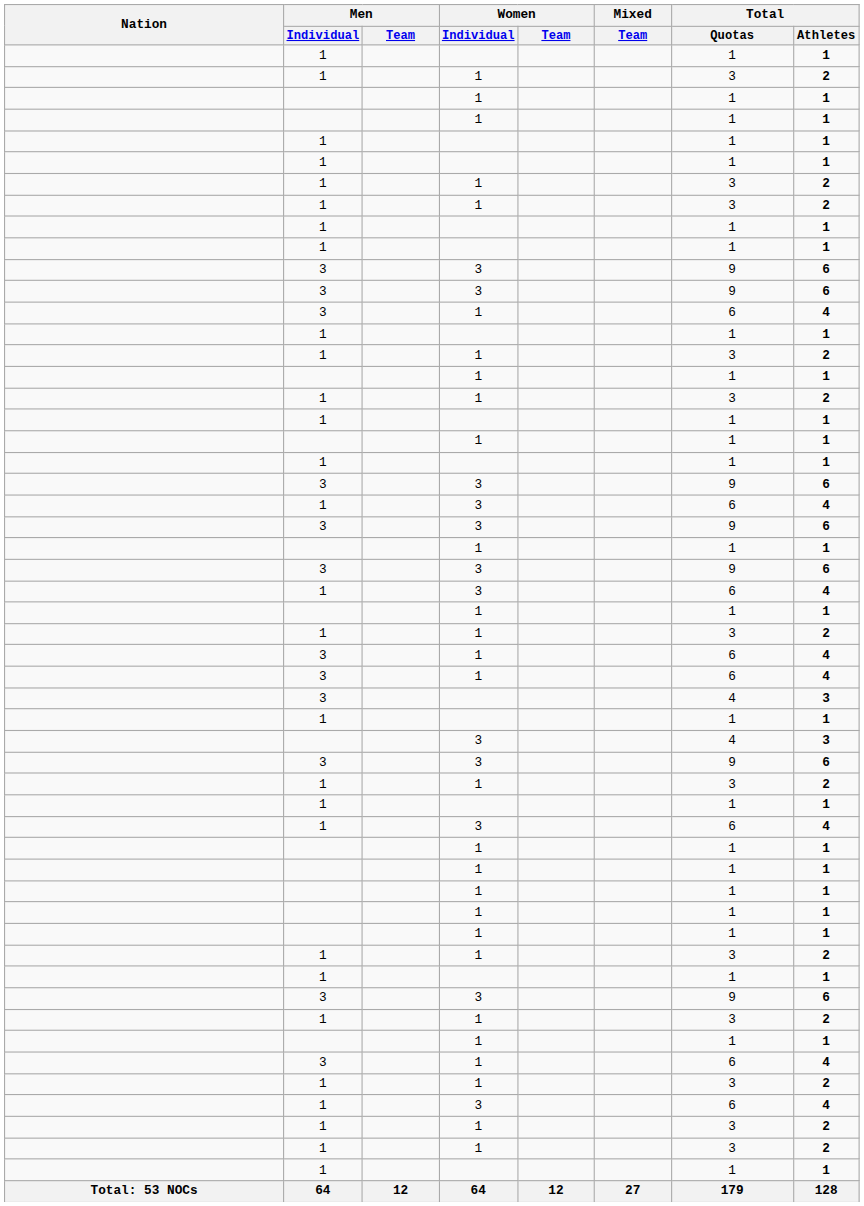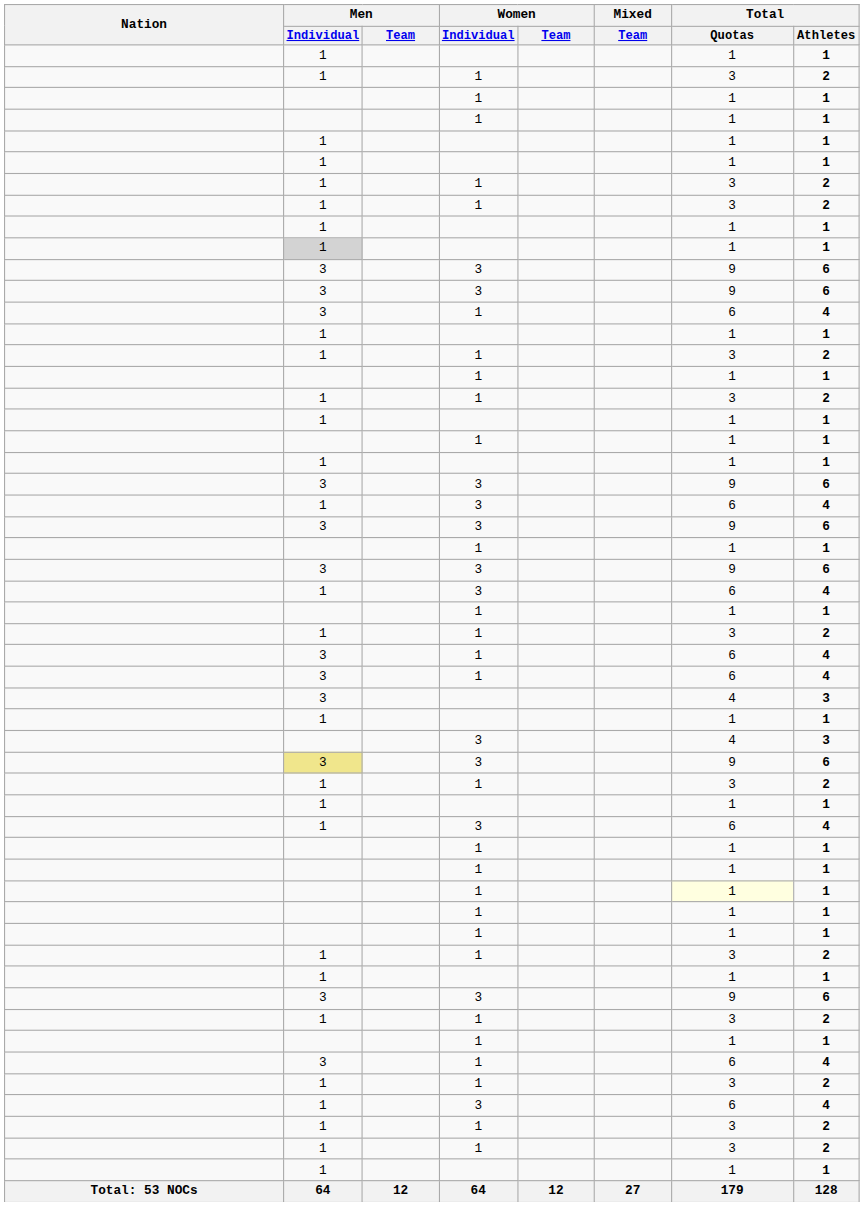row 12 | Men / Individual: no background -> lightgrey background
row 36 | Men / Individual: no background -> khaki background
row 42 | Total / Quotas: no background -> lightyellow background
